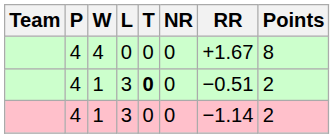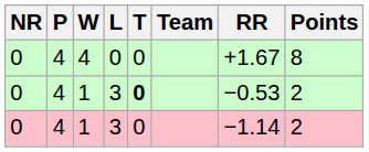columns swapped: Team <-> NR
row 3 | RR: −0.51 -> −0.53
